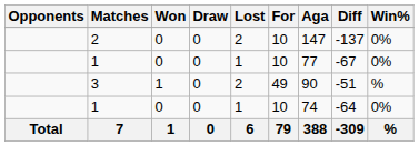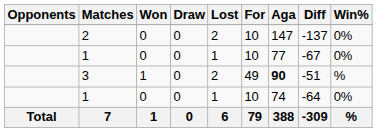3 | Aga: normal -> bold
